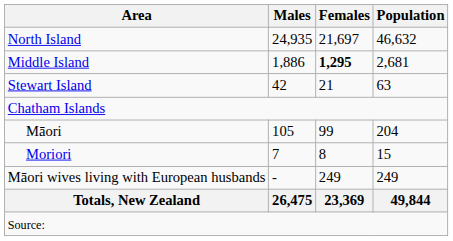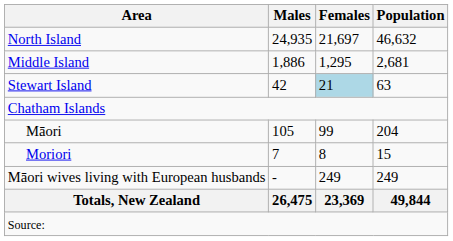Middle Island | Females: bold -> normal
Stewart Island | Females: no background -> lightblue background
